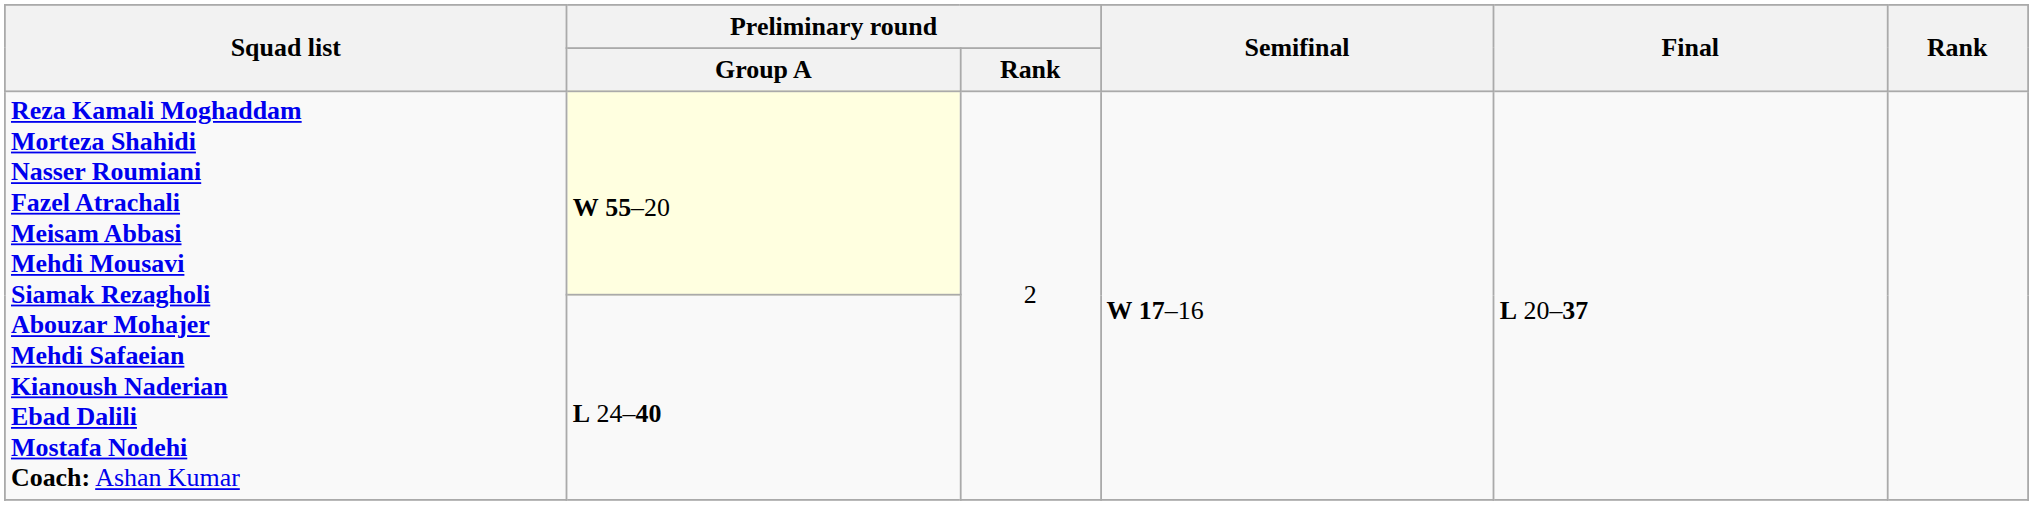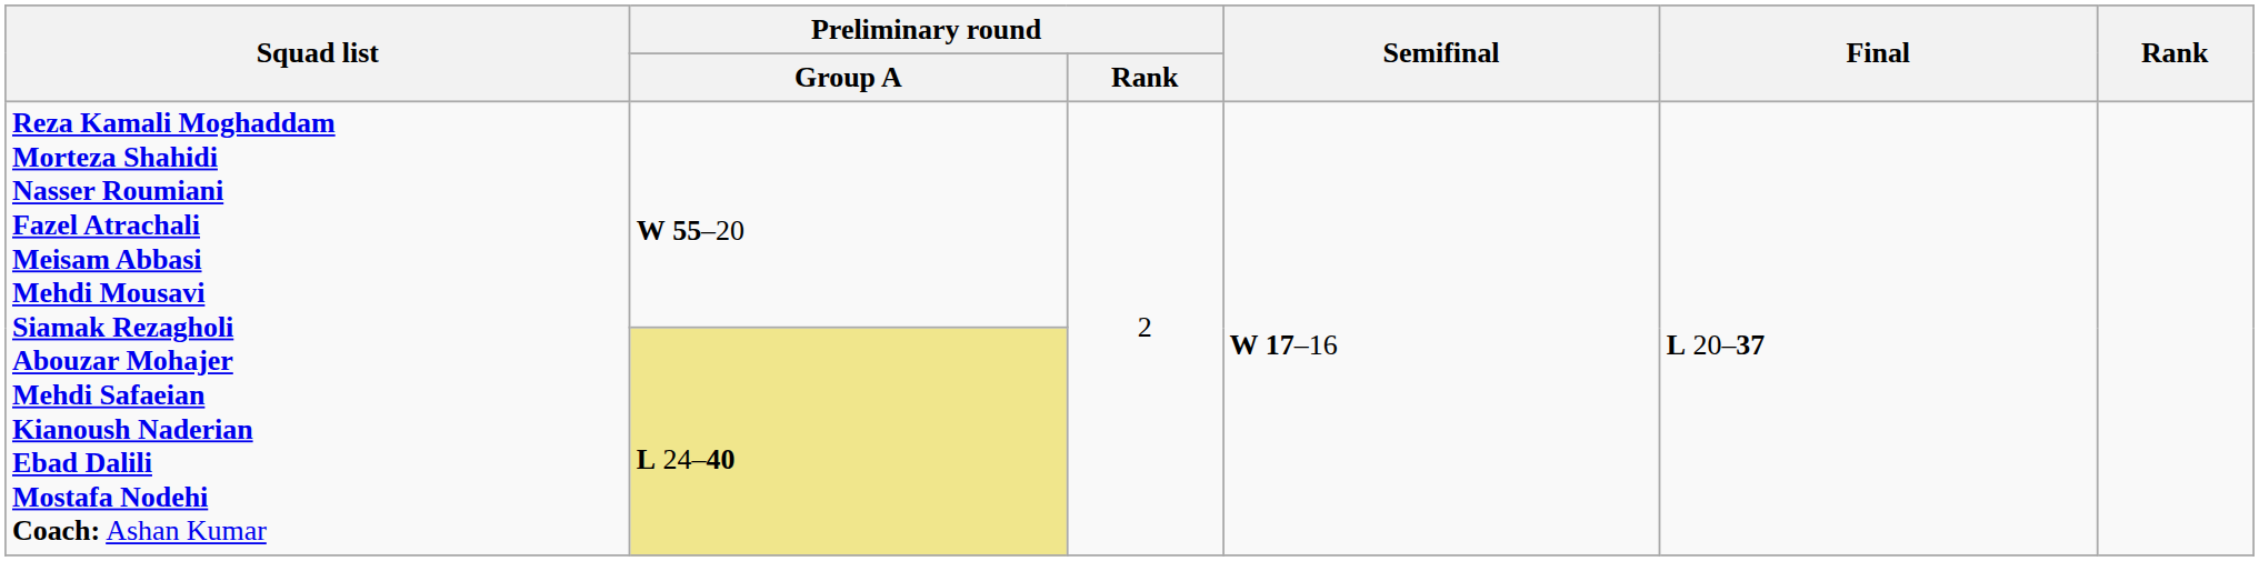W 55–20 | Preliminary round / Group A: lightyellow background -> no background
L 24–40 | Preliminary round / Group A: no background -> khaki background
